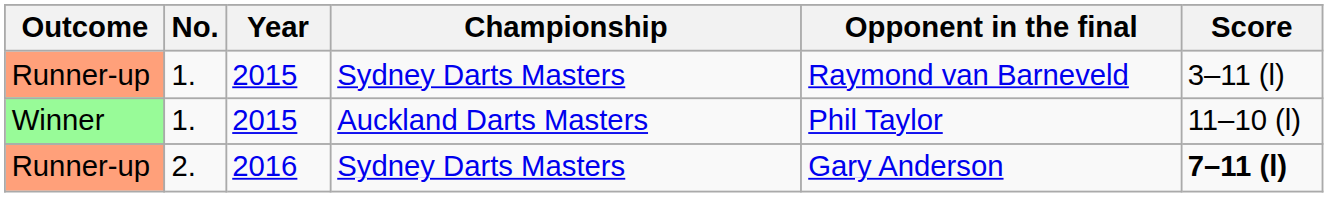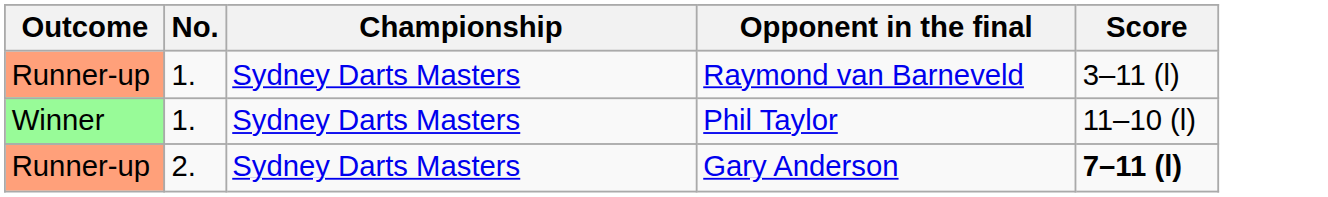- column: Year | 2015 | 2015 | 2016
Winner | Championship: Auckland Darts Masters -> Sydney Darts Masters
